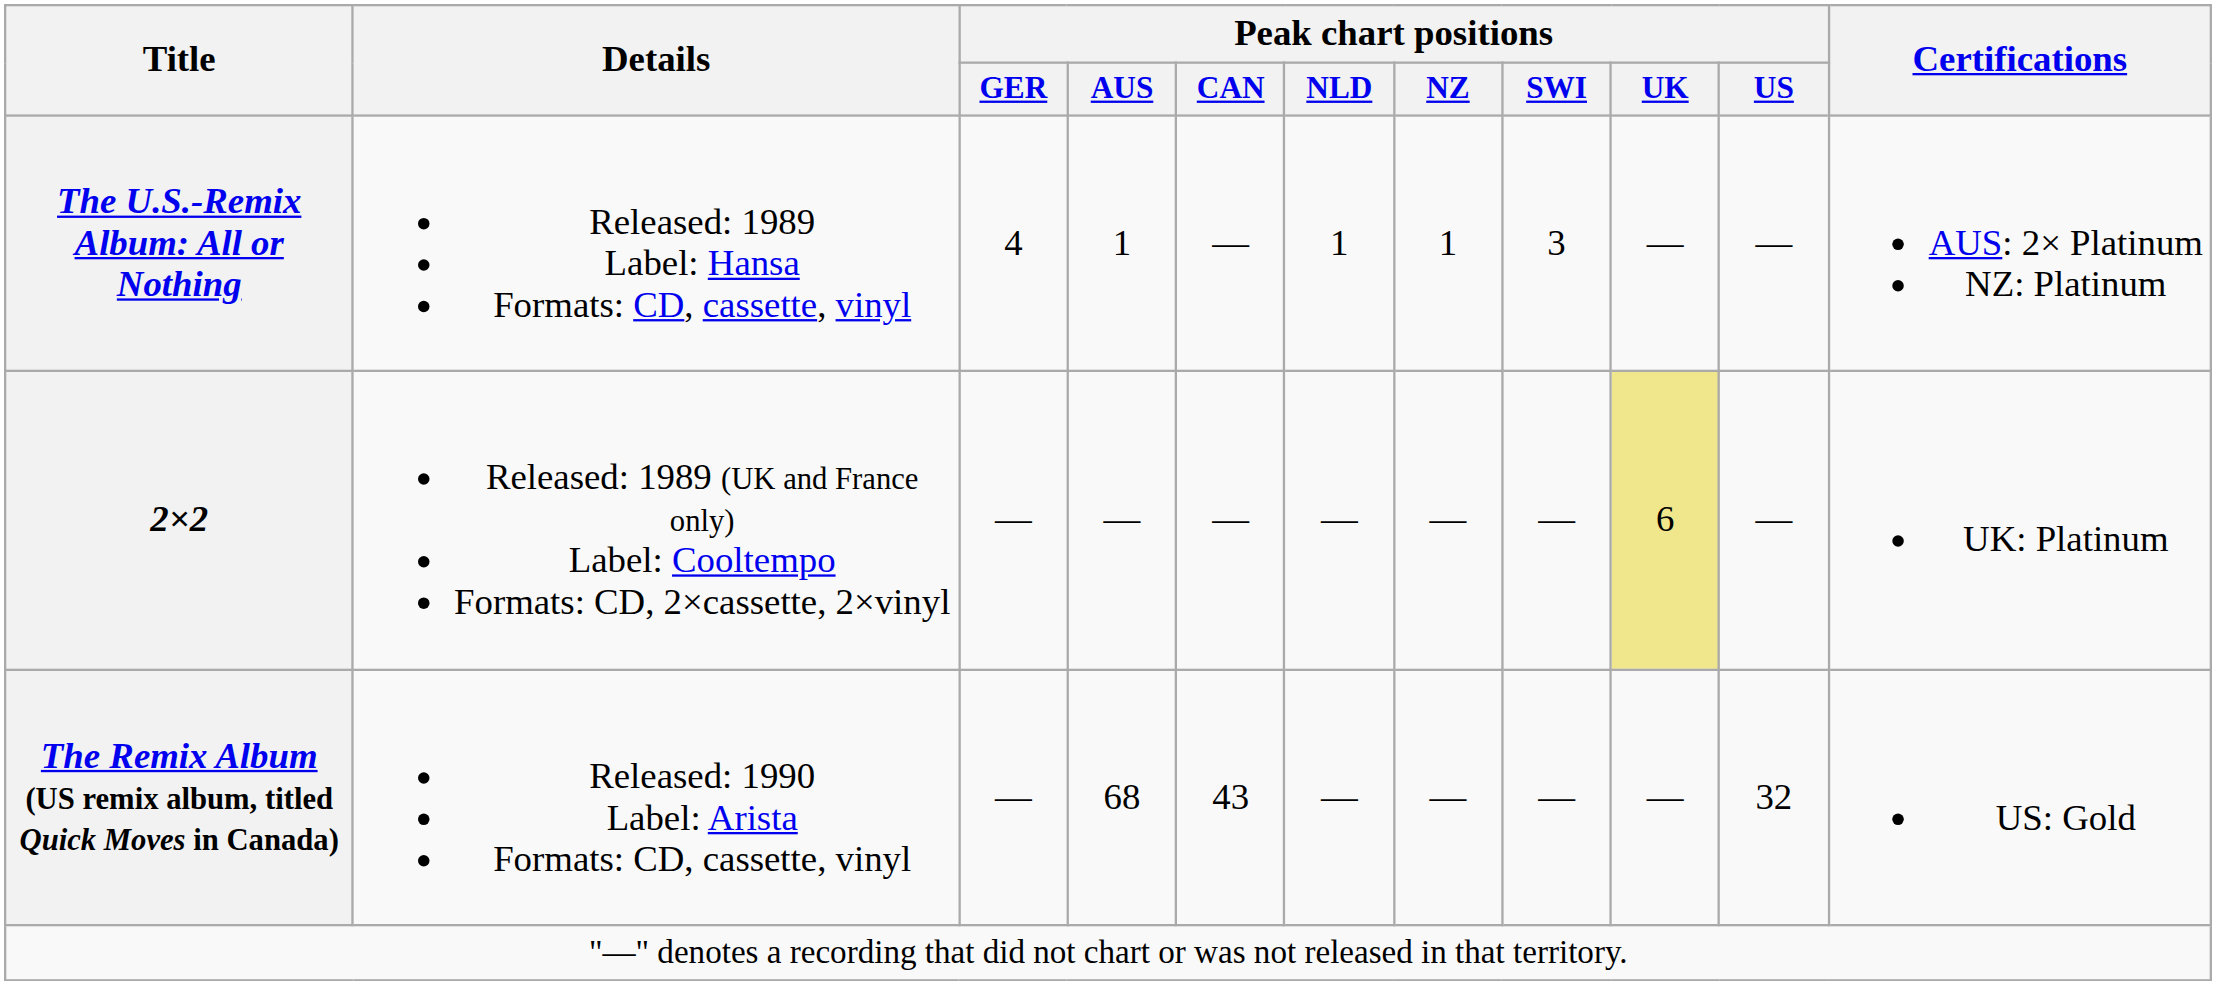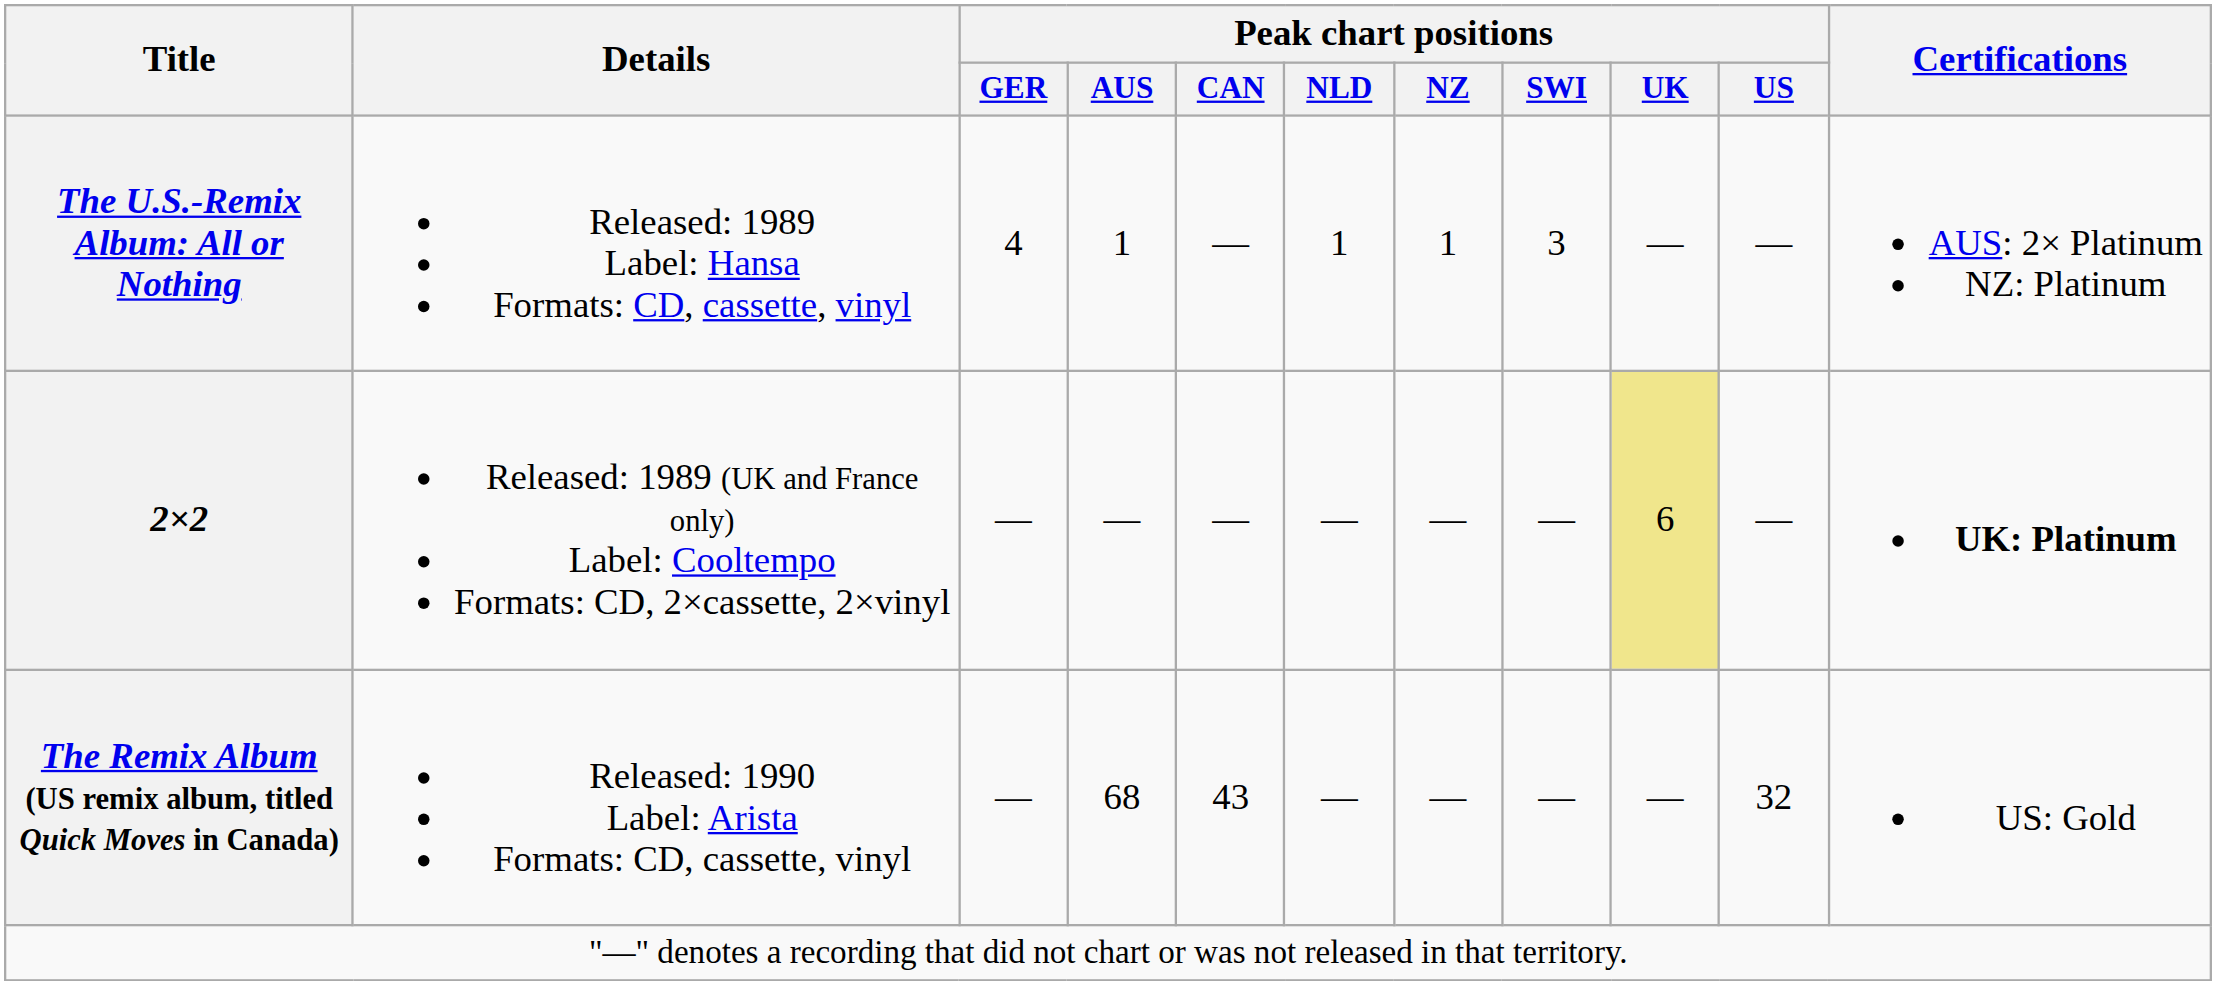2×2 | Certifications: normal -> bold
